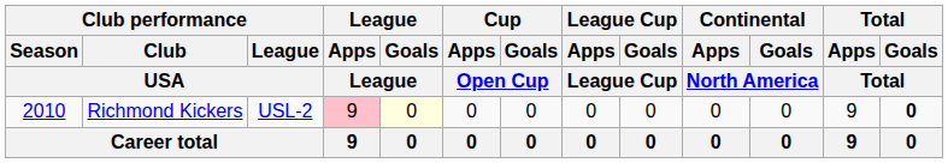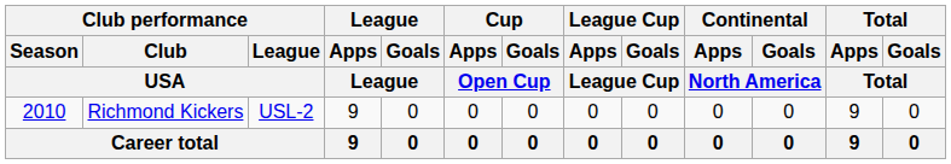Richmond Kickers | League / Apps: pink background -> no background
Richmond Kickers | League / Goals: lightyellow background -> no background
Richmond Kickers | Total / Goals: bold -> normal
